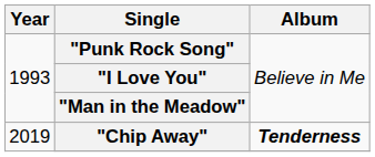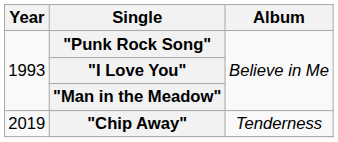"Chip Away" | Album: bold -> normal
